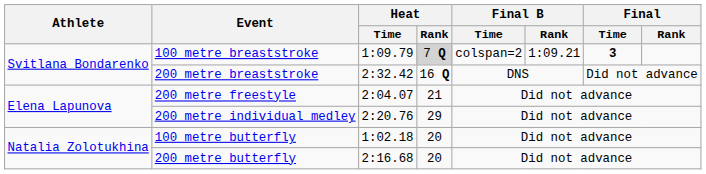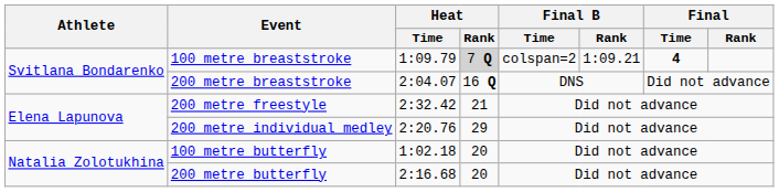100 metre breaststroke | Final / Time: 3 -> 4
200 metre breaststroke | Heat / Time: 2:32.42 -> 2:04.07
200 metre freestyle | Heat / Time: 2:04.07 -> 2:32.42
